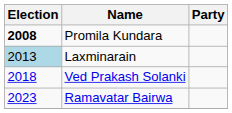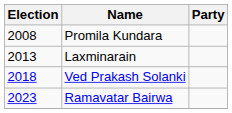Promila Kundara | Election: bold -> normal
Laxminarain | Election: lightblue background -> no background
